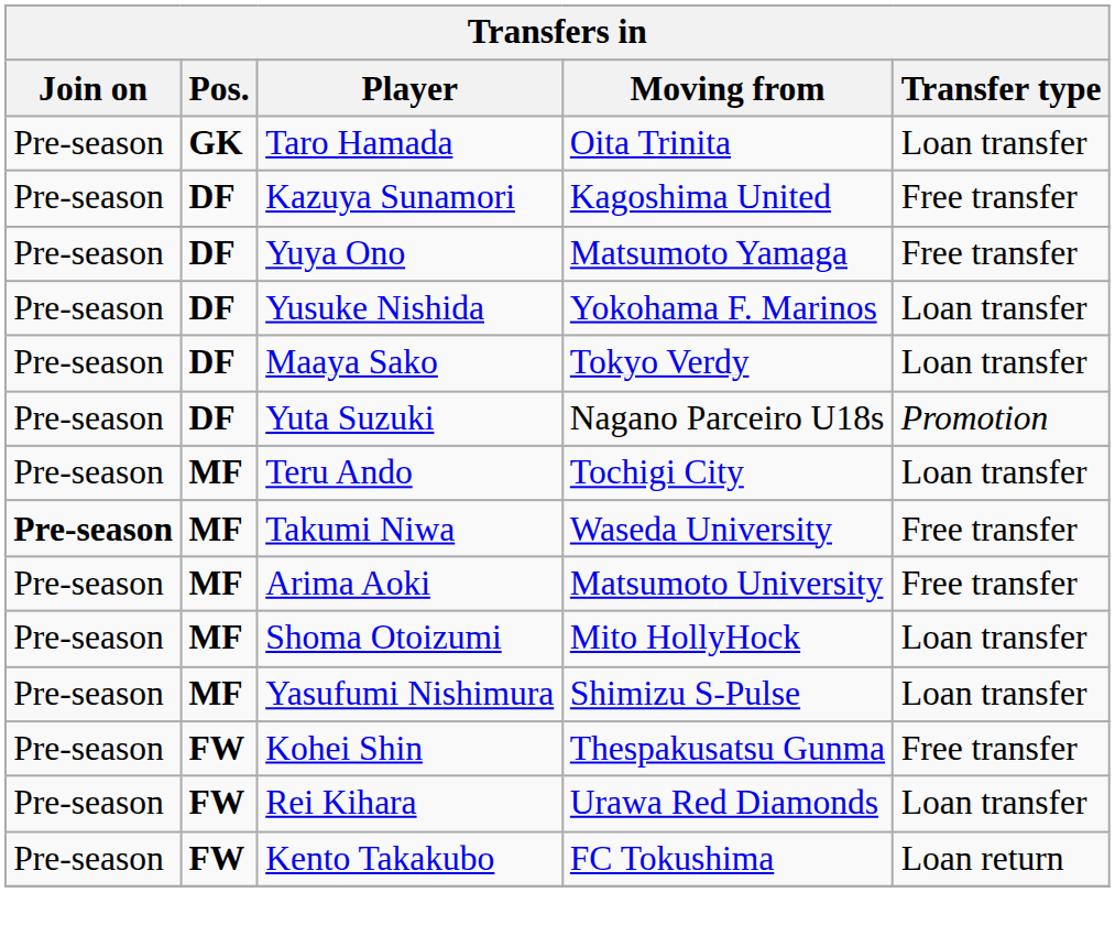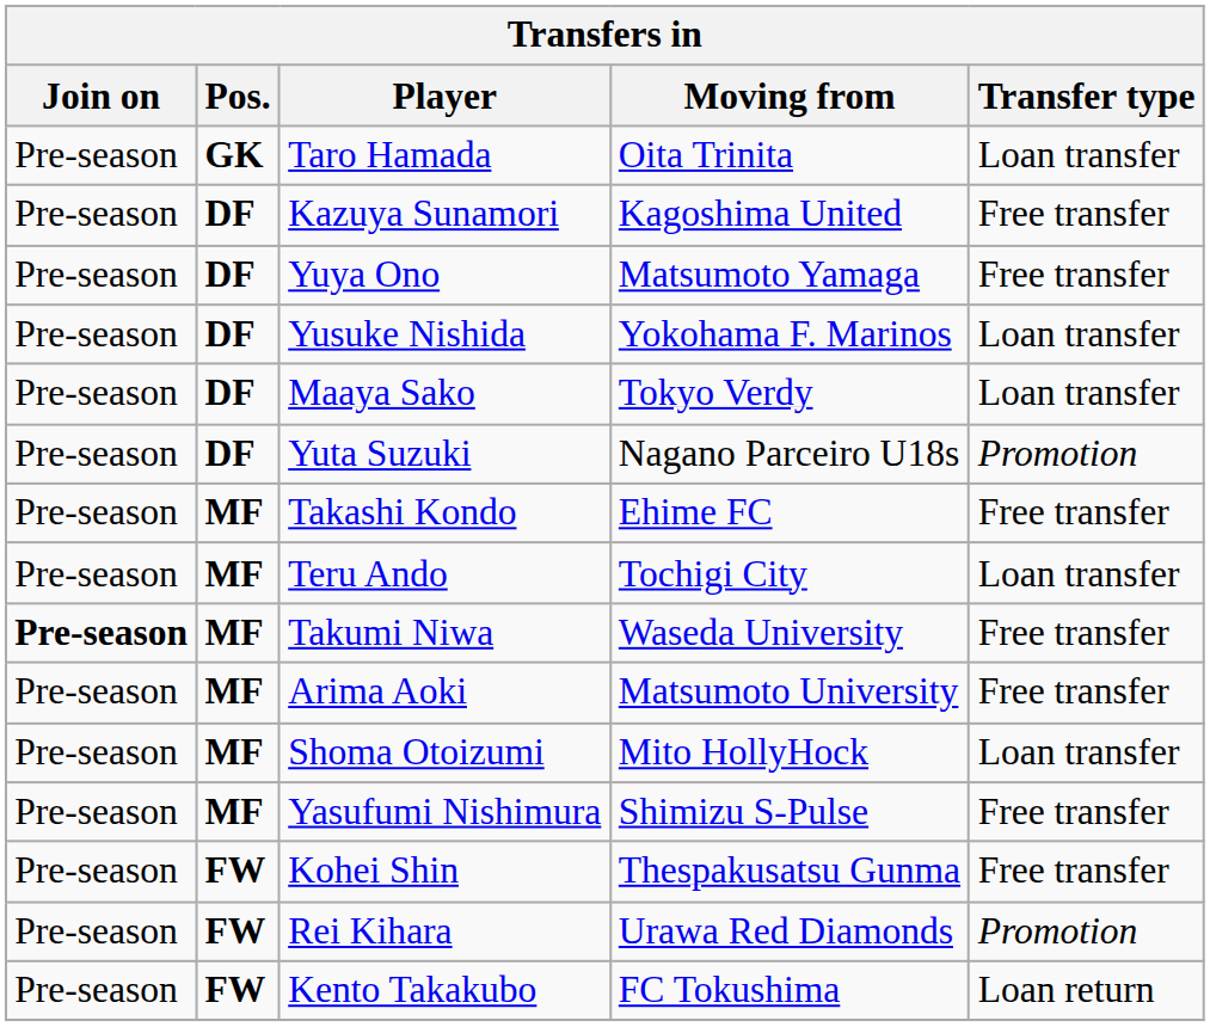+ row: Pre-season | MF | Takashi Kondo | Ehime FC | Free transfer
Yasufumi Nishimura | Transfer type: Loan transfer -> Free transfer
Rei Kihara | Transfer type: Loan transfer -> Promotion
